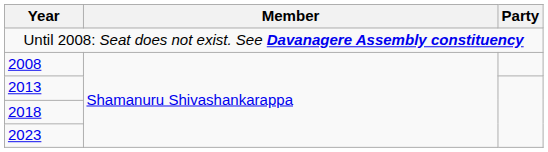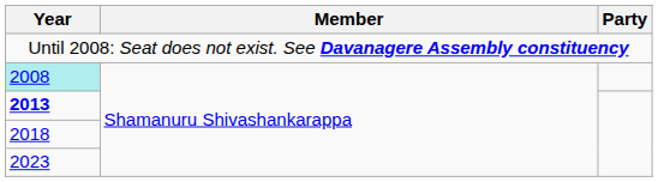2008 | Year: no background -> paleturquoise background
2013 | Year: normal -> bold
